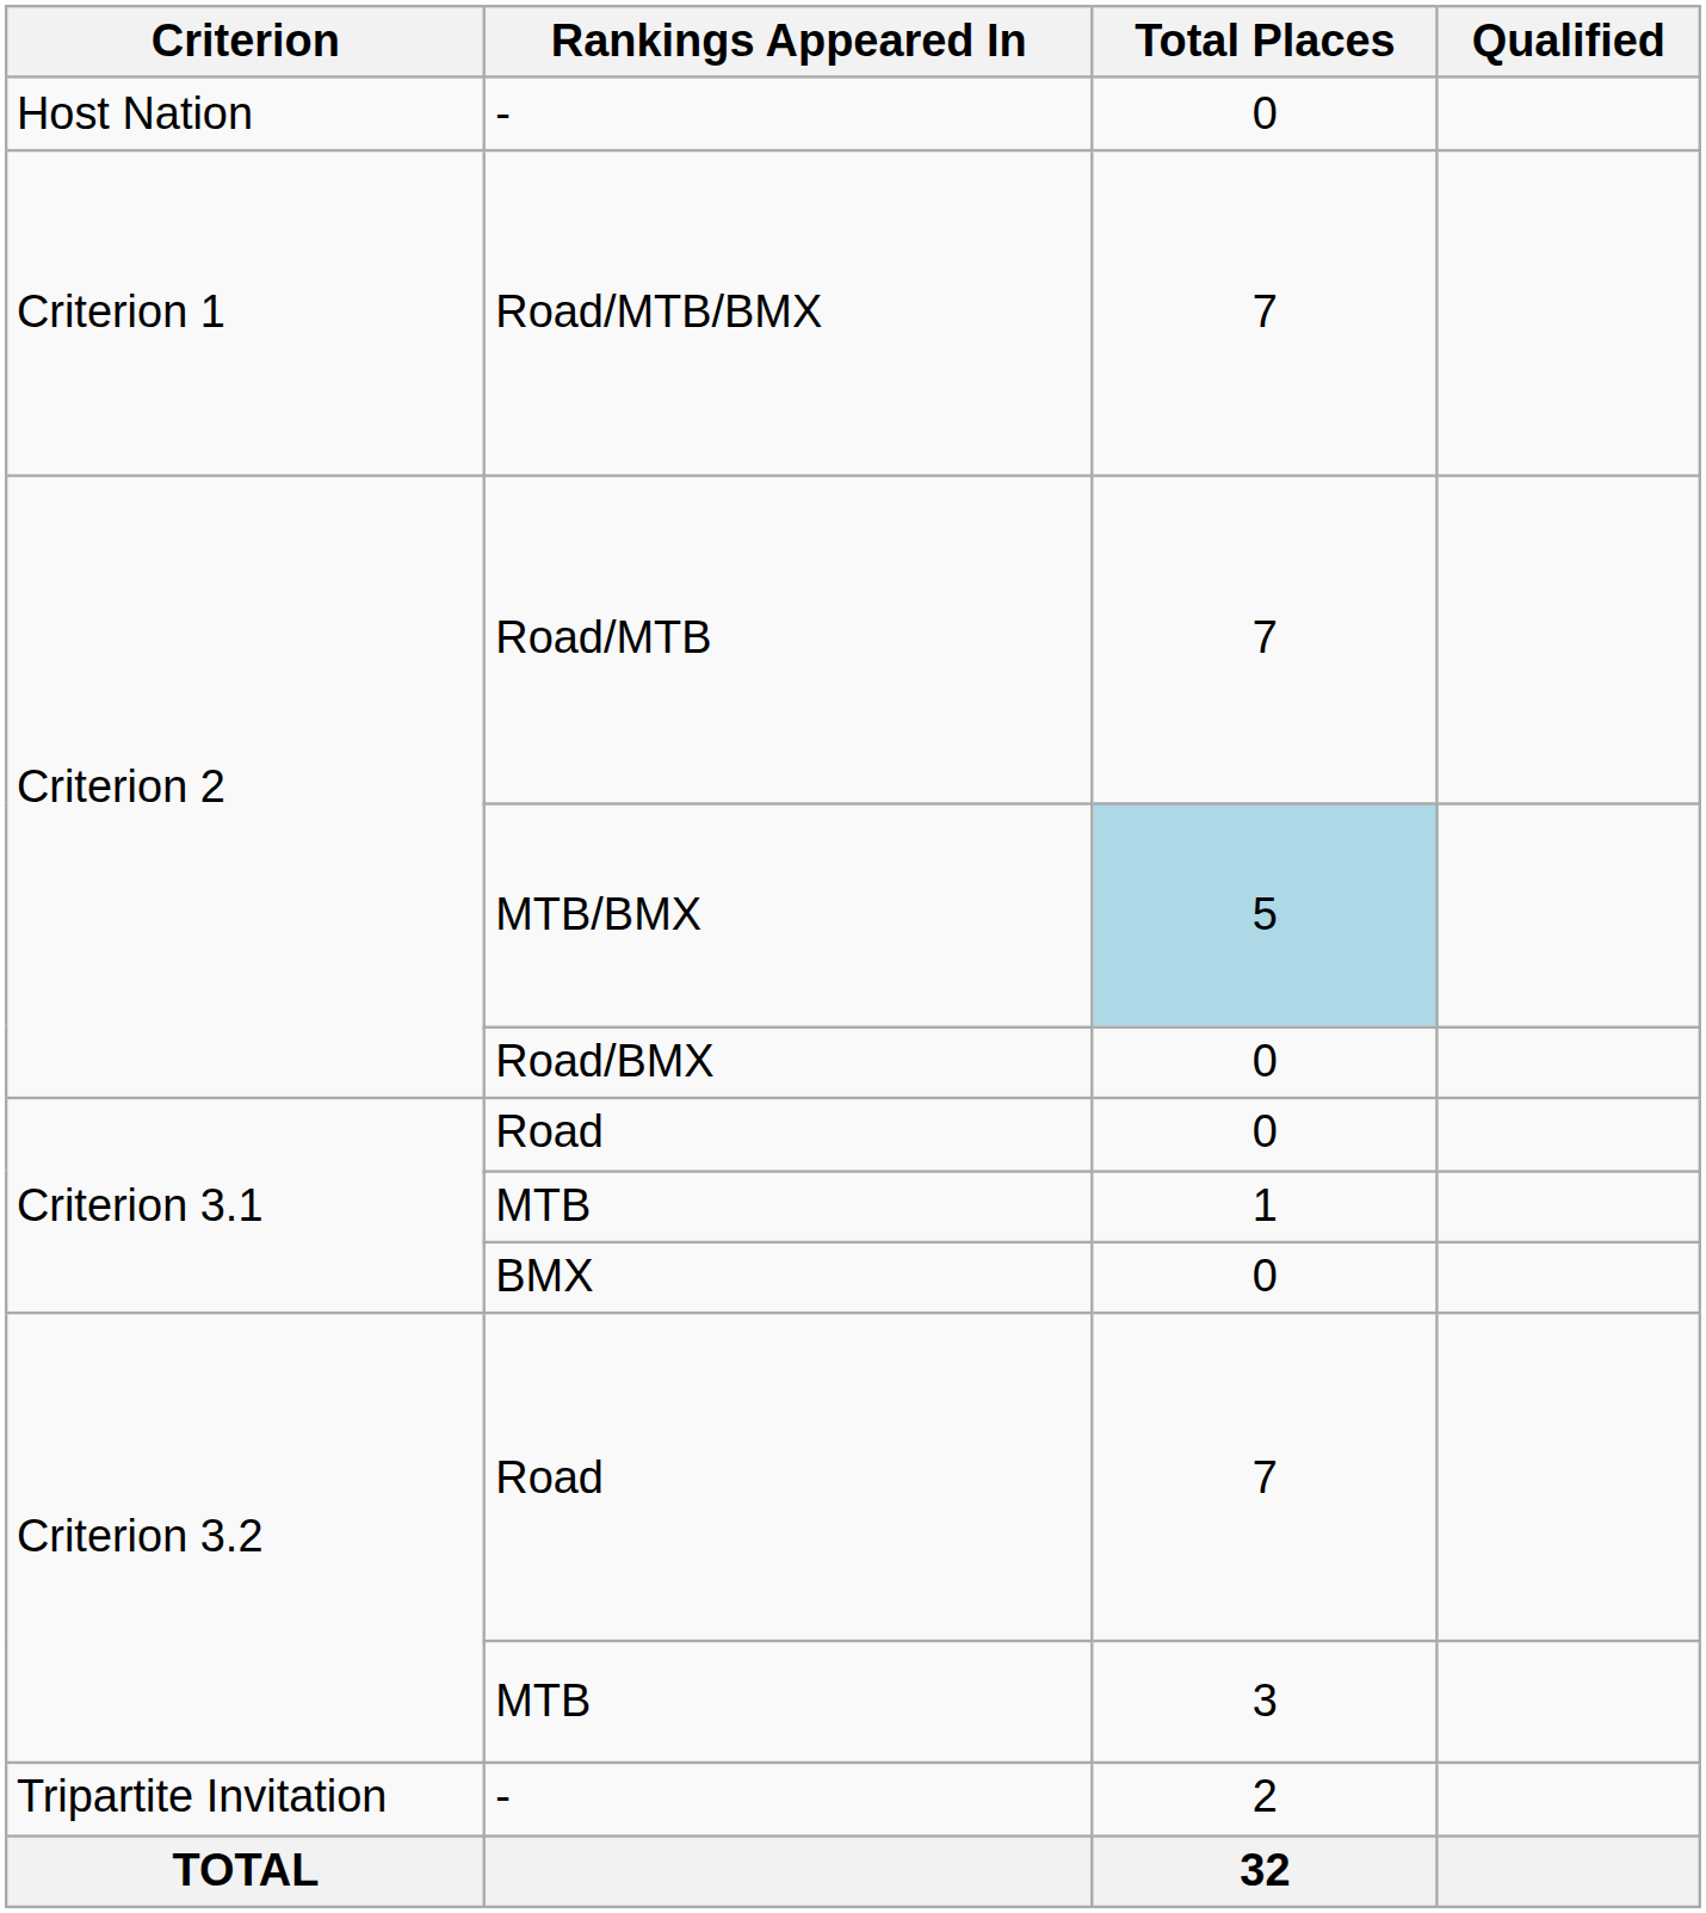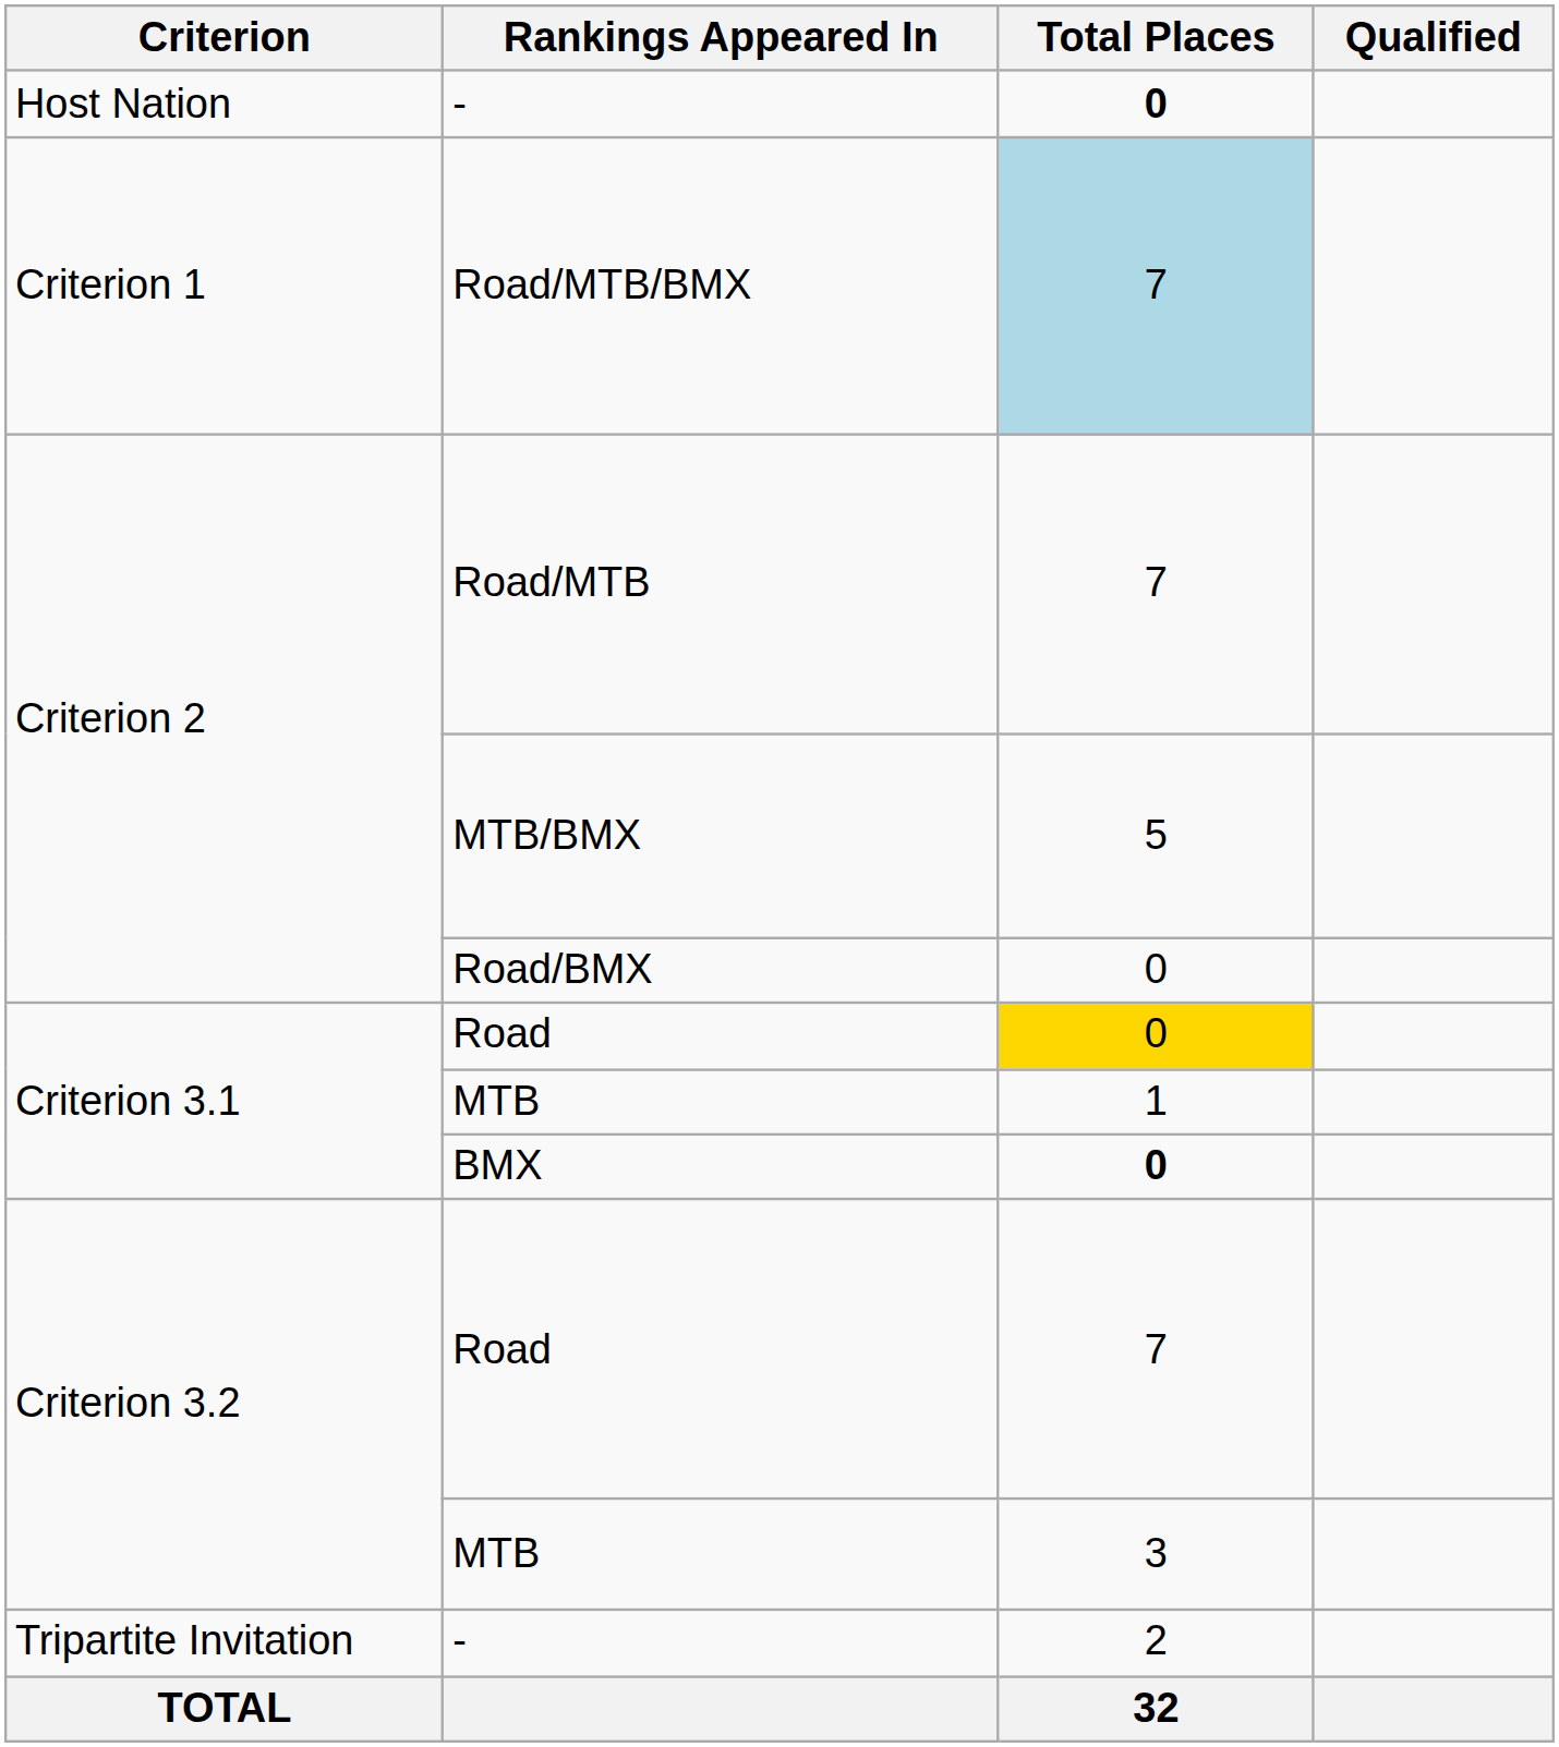Host Nation / - | Total Places: normal -> bold
Road/MTB/BMX | Total Places: no background -> lightblue background
MTB/BMX | Total Places: lightblue background -> no background
Criterion 3.1 / Road | Total Places: no background -> gold background
BMX | Total Places: normal -> bold
